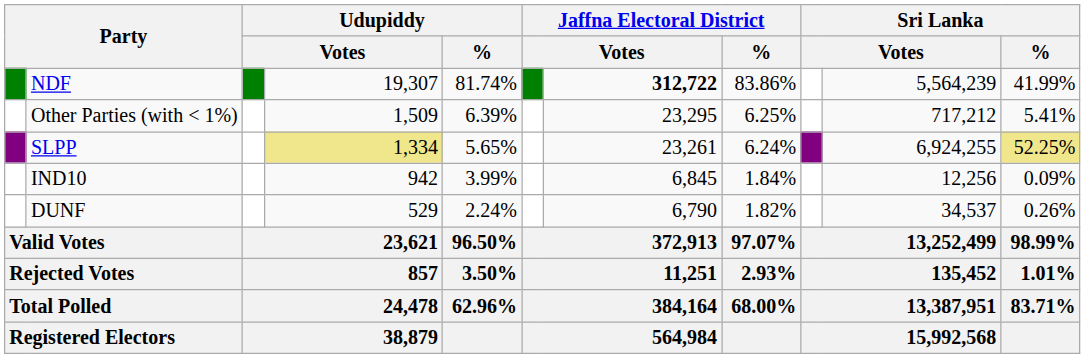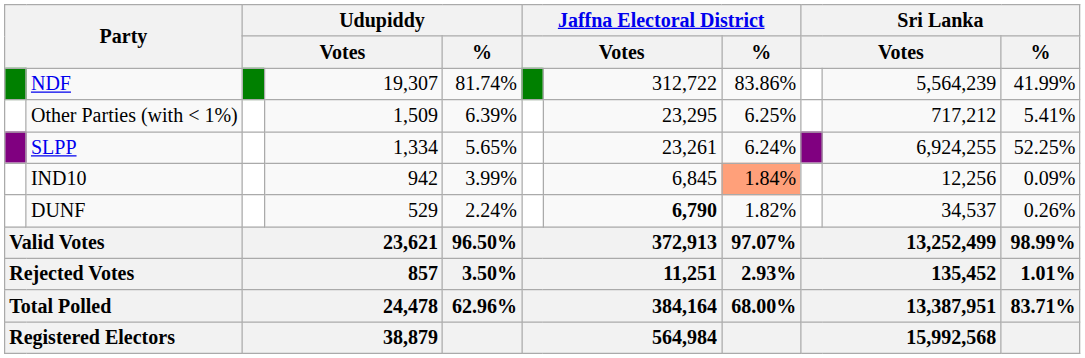NDF | column 7: bold -> normal
SLPP | column 4: khaki background -> no background
SLPP | Sri Lanka / %: khaki background -> no background
IND10 | Jaffna Electoral District / %: no background -> lightsalmon background
DUNF | column 7: normal -> bold
